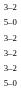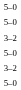row 1 | column 1: 3–2 -> 5–0
row 4 | column 1: 3–2 -> 5–0
